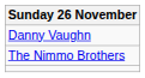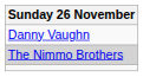row 3 | column 1: no background -> lightgrey background
